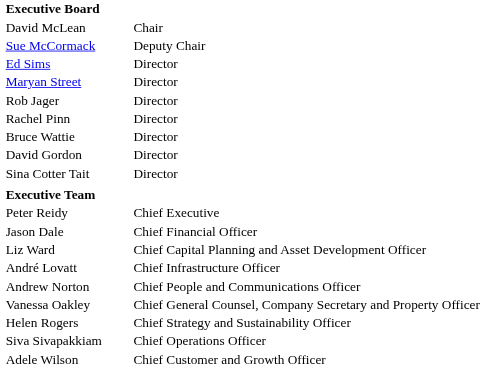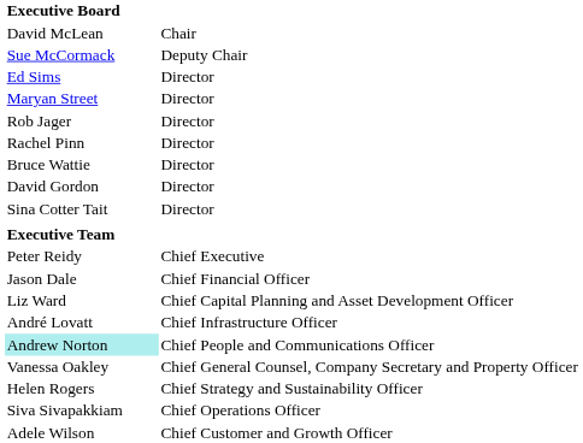row 16 | column 1: no background -> paleturquoise background
